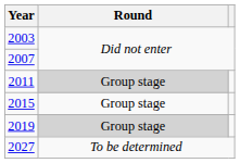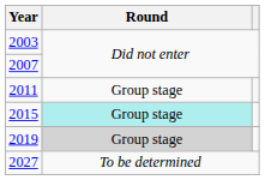2011 | Round: lightgrey background -> no background
2015 | Round: no background -> paleturquoise background
